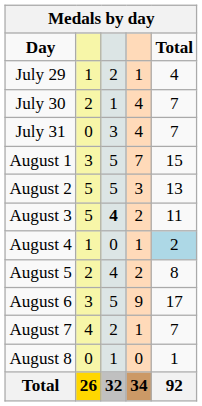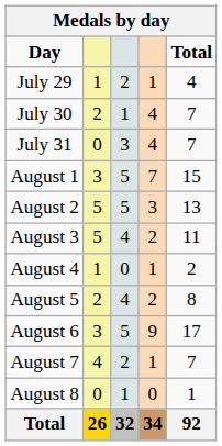August 3 | column 3: bold -> normal
August 4 | Total: lightblue background -> no background
